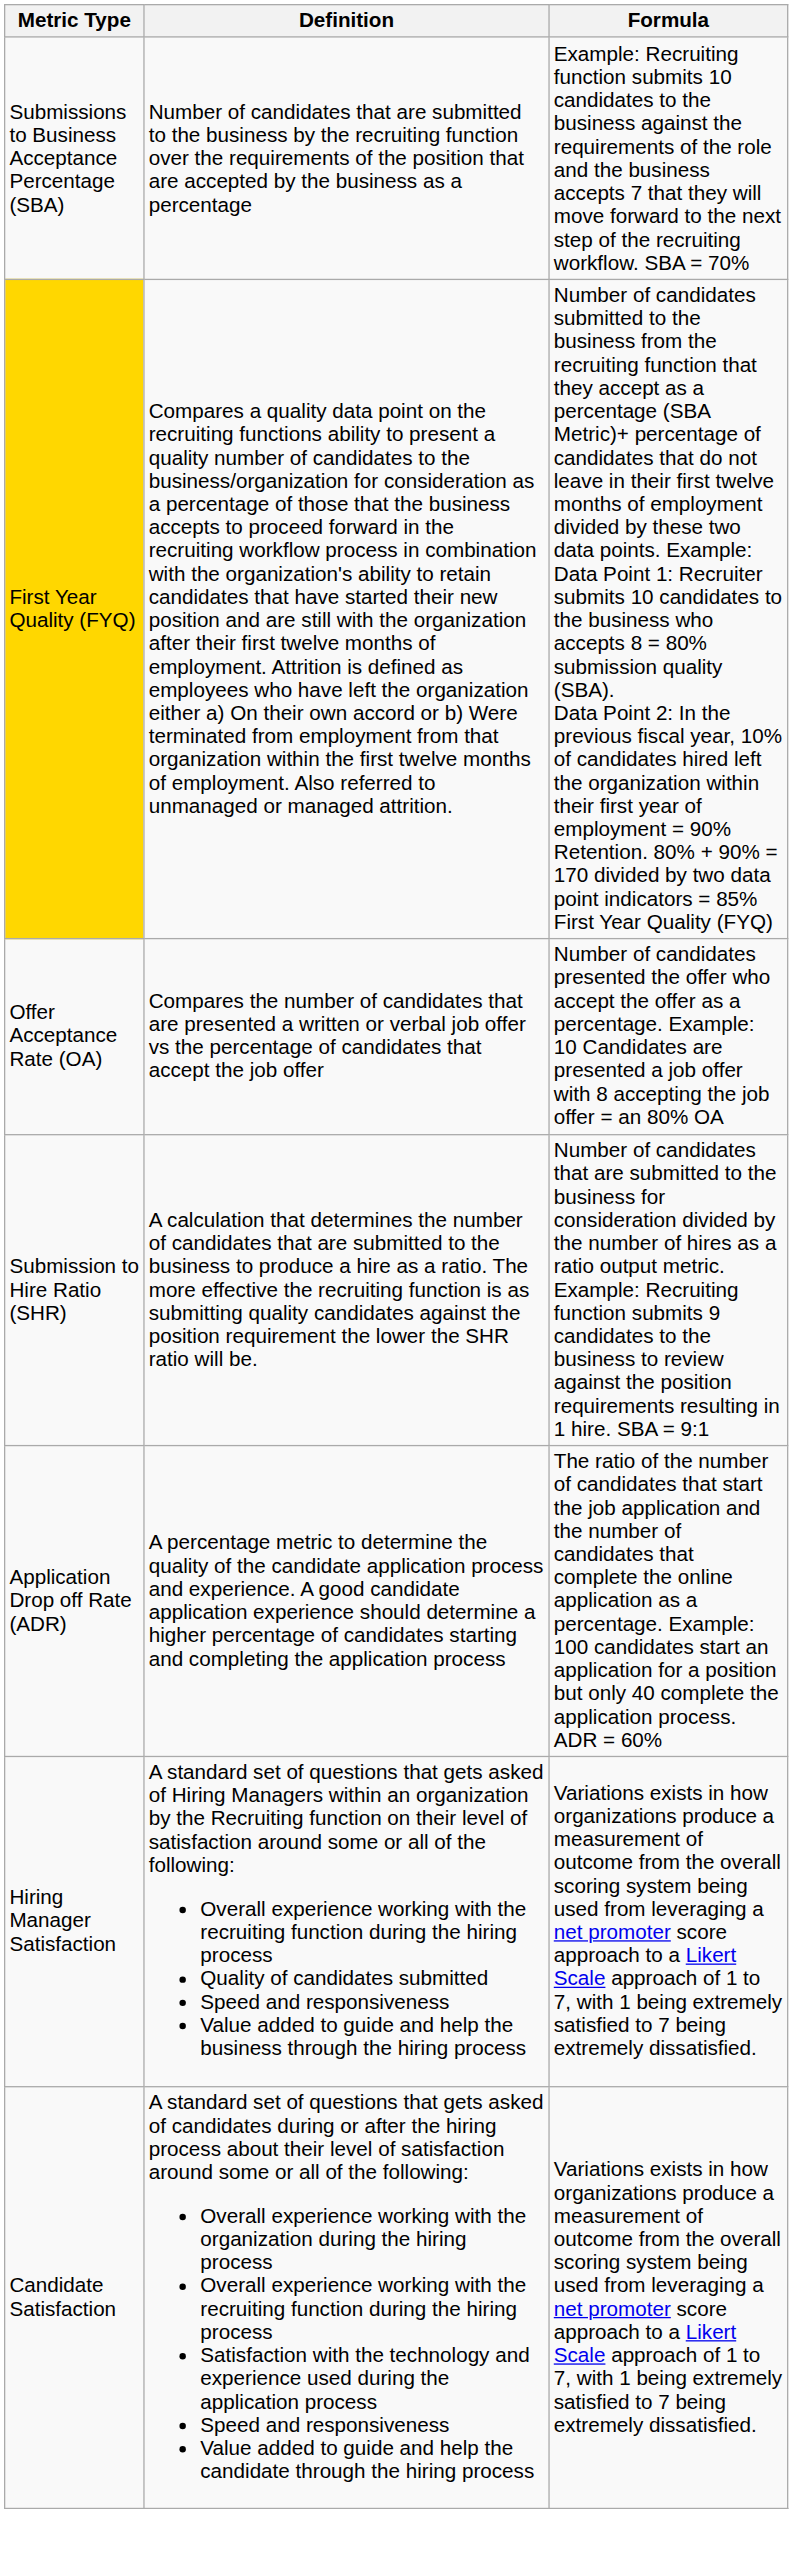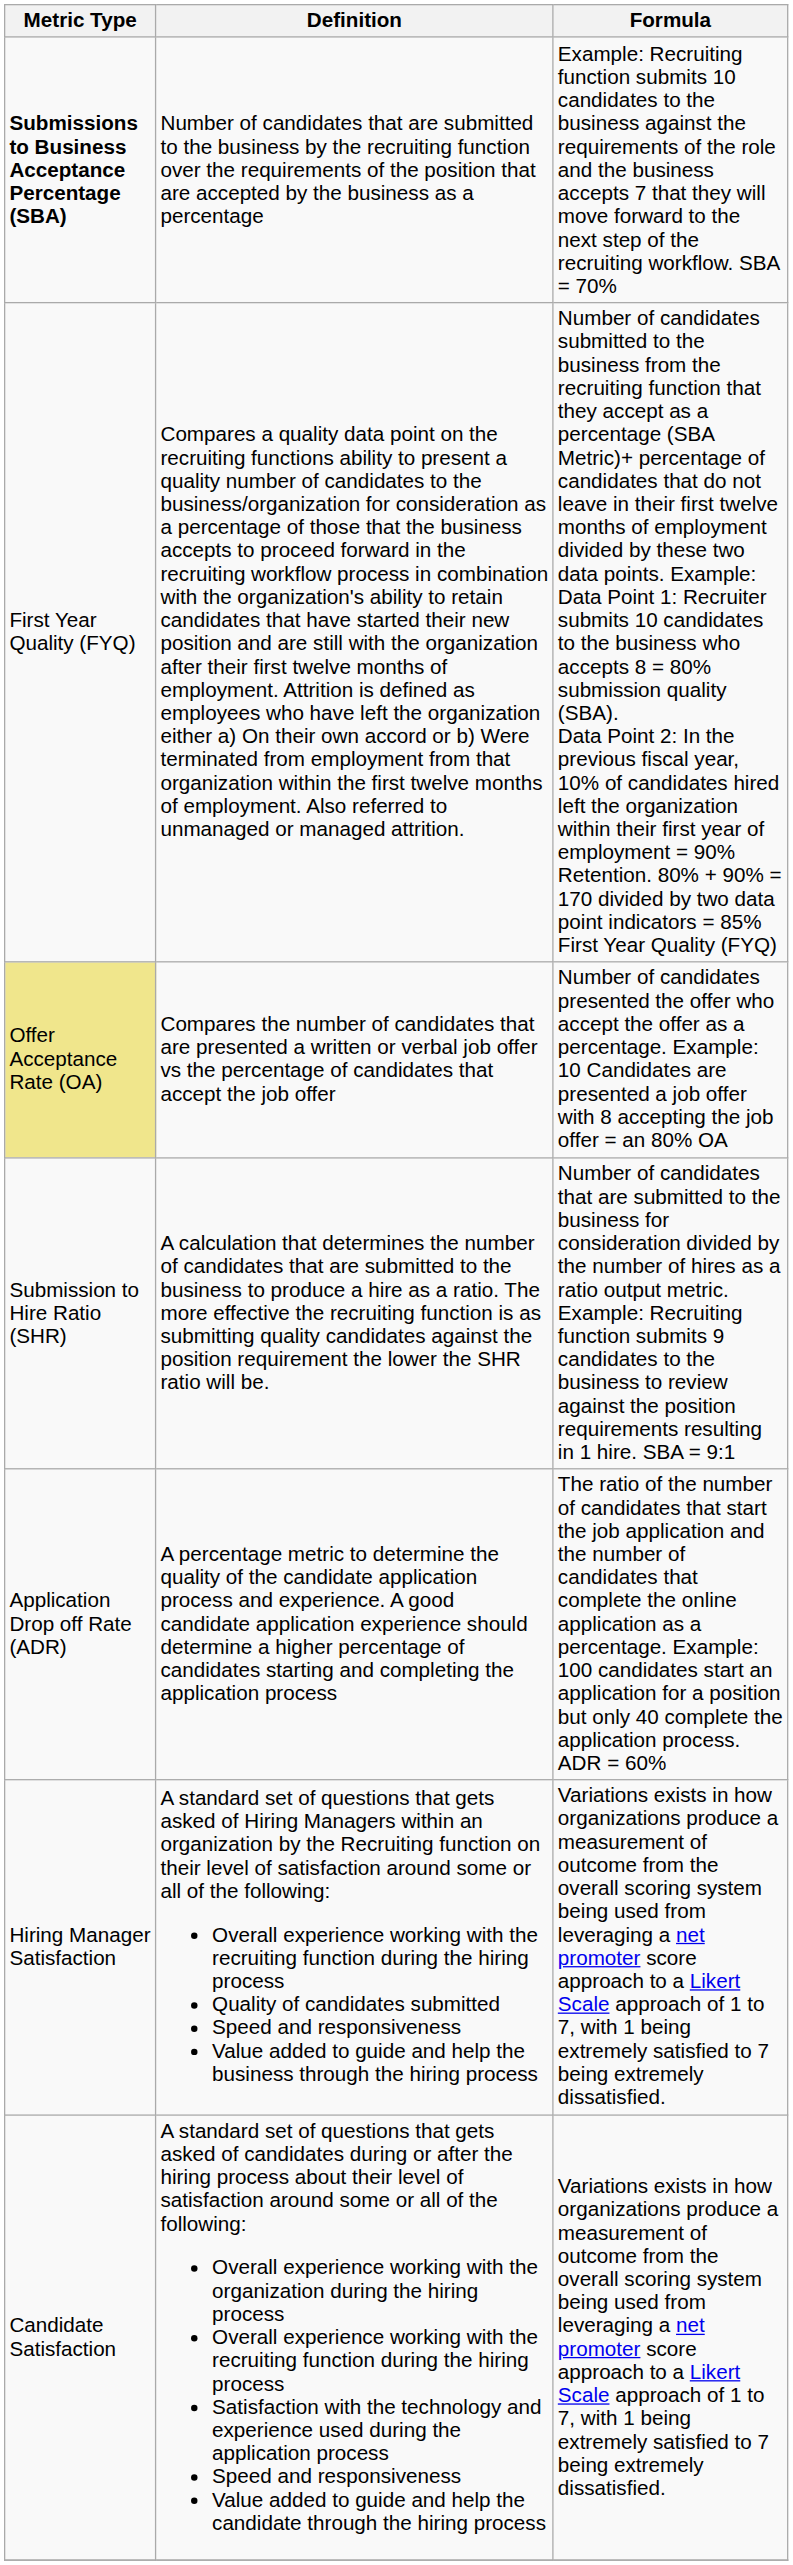Submissions to Business Acceptance Percentage (SBA) | Metric Type: normal -> bold
First Year Quality (FYQ) | Metric Type: gold background -> no background
Offer Acceptance Rate (OA) | Metric Type: no background -> khaki background
